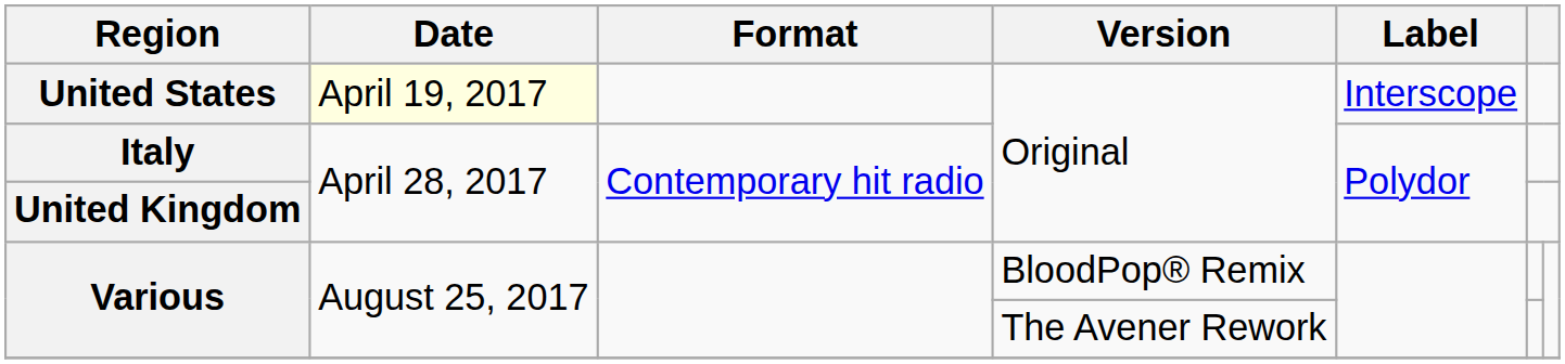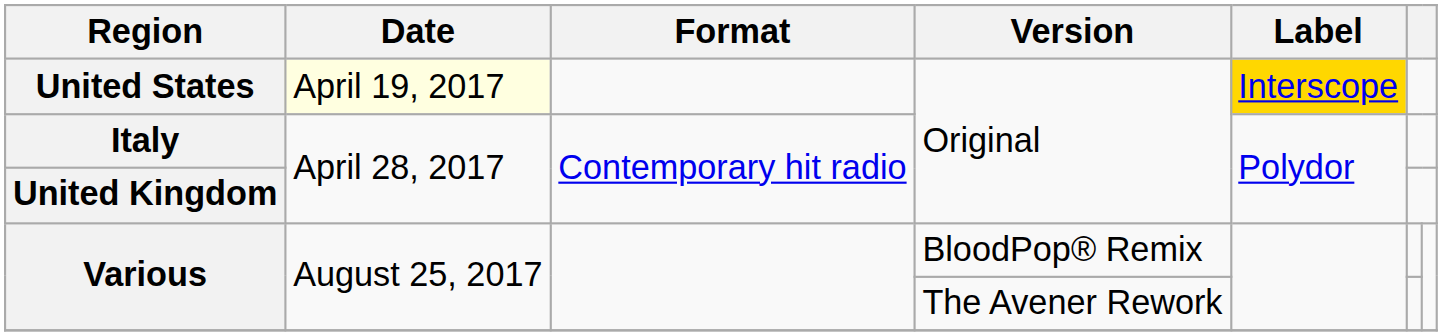United States | Label: no background -> gold background
